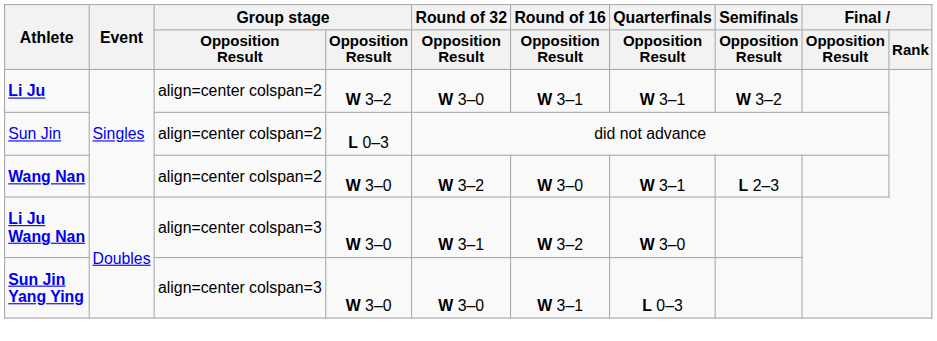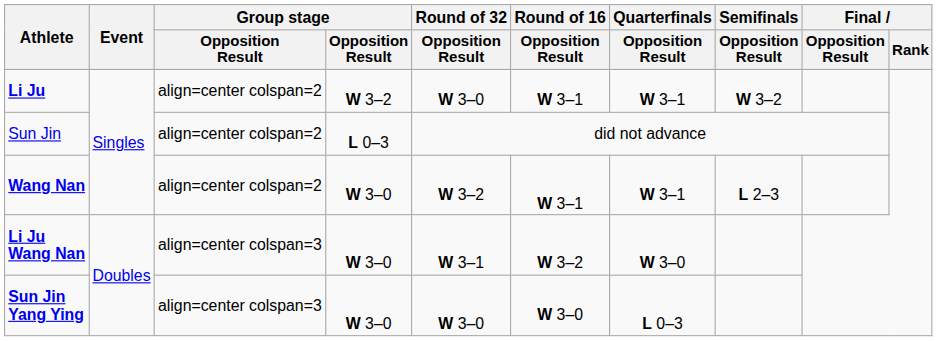Wang Nan | Round of 16 / Opposition Result: W 3–0 -> W 3–1
Sun Jin Yang Ying | Round of 16 / Opposition Result: W 3–1 -> W 3–0
